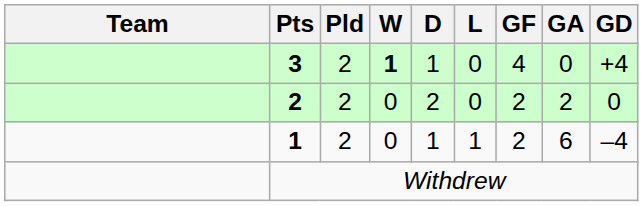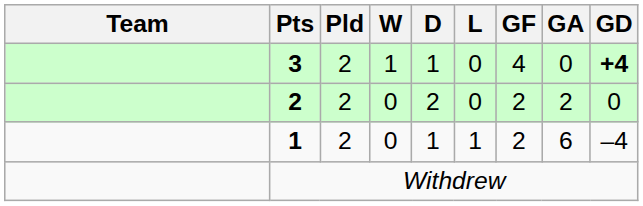3 | W: bold -> normal
3 | GD: normal -> bold
